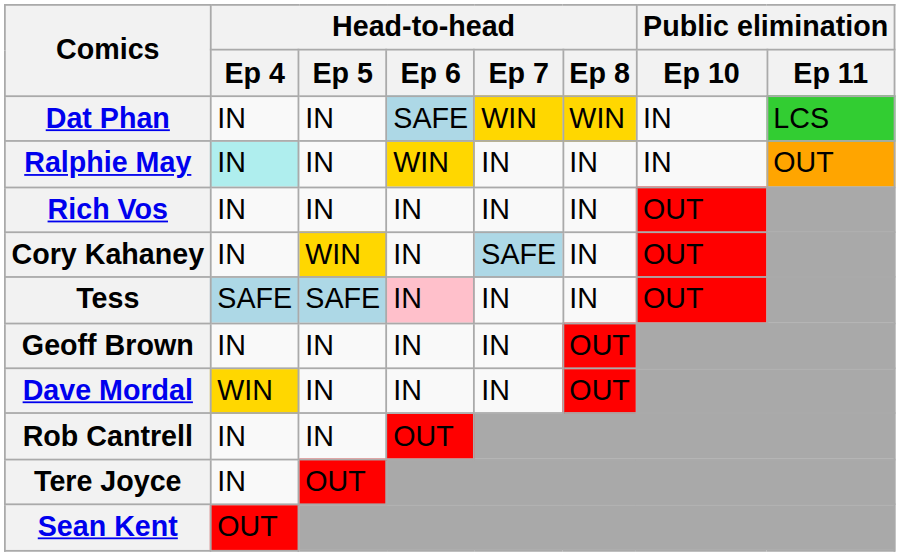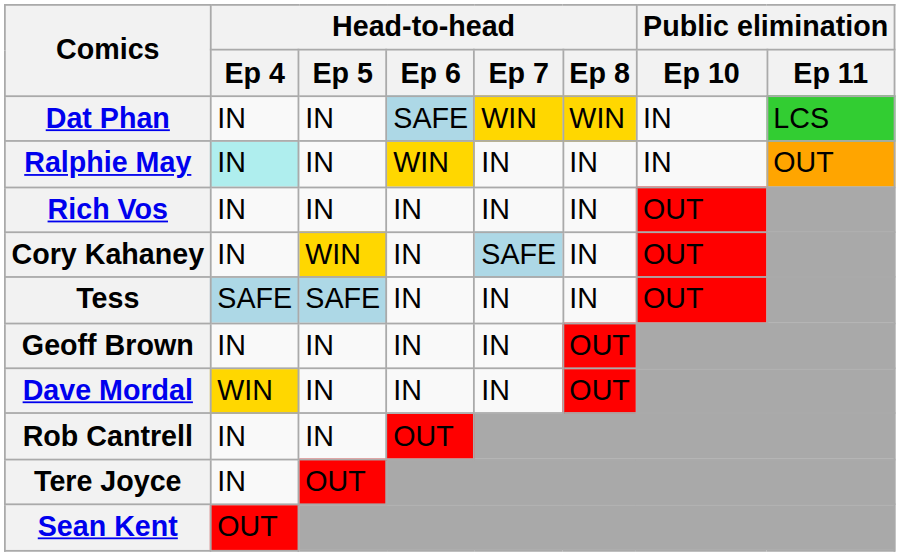Tess | Head-to-head / Ep 6: pink background -> no background
